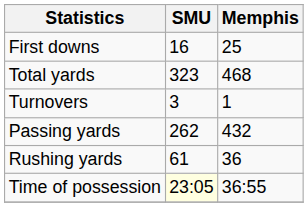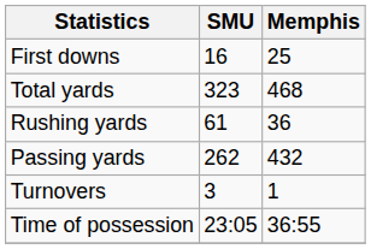rows swapped: Rushing yards <-> Turnovers
Time of possession | SMU: lightyellow background -> no background
